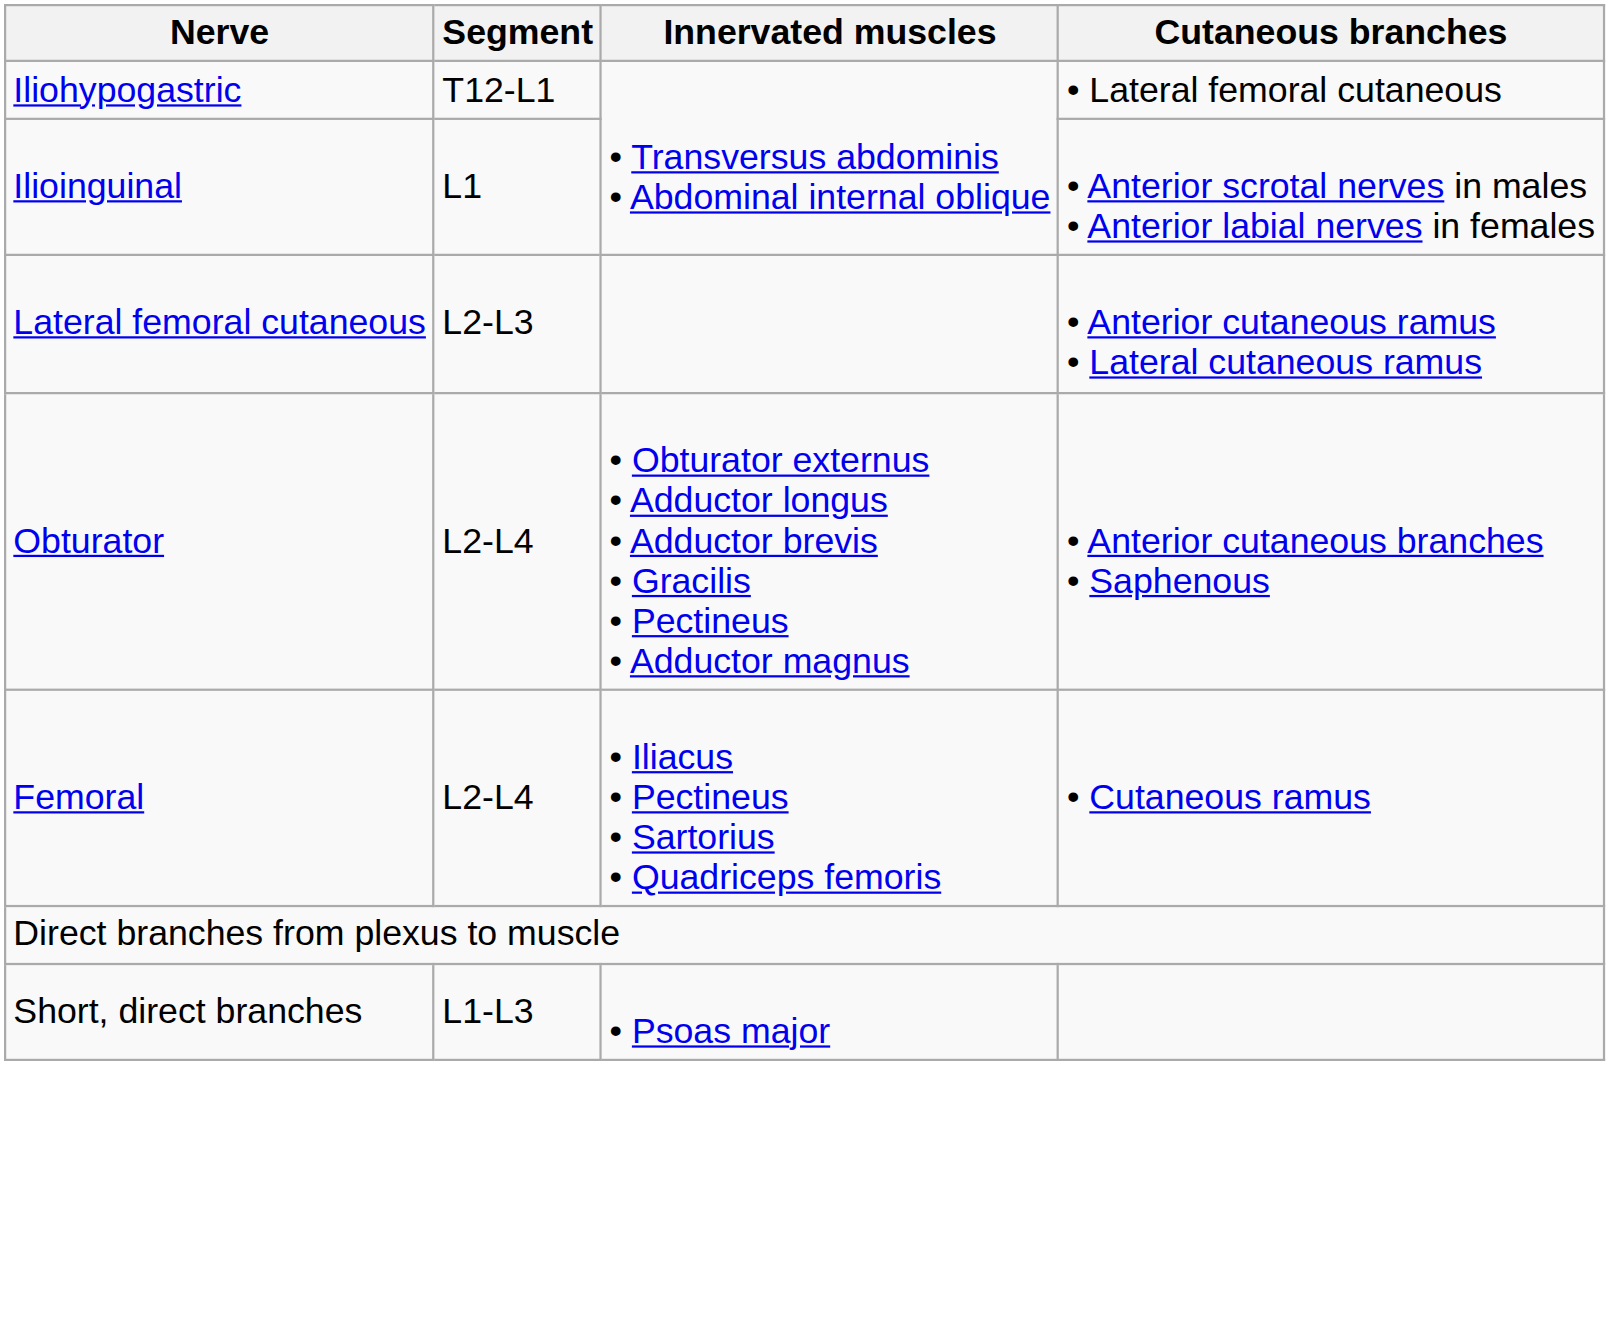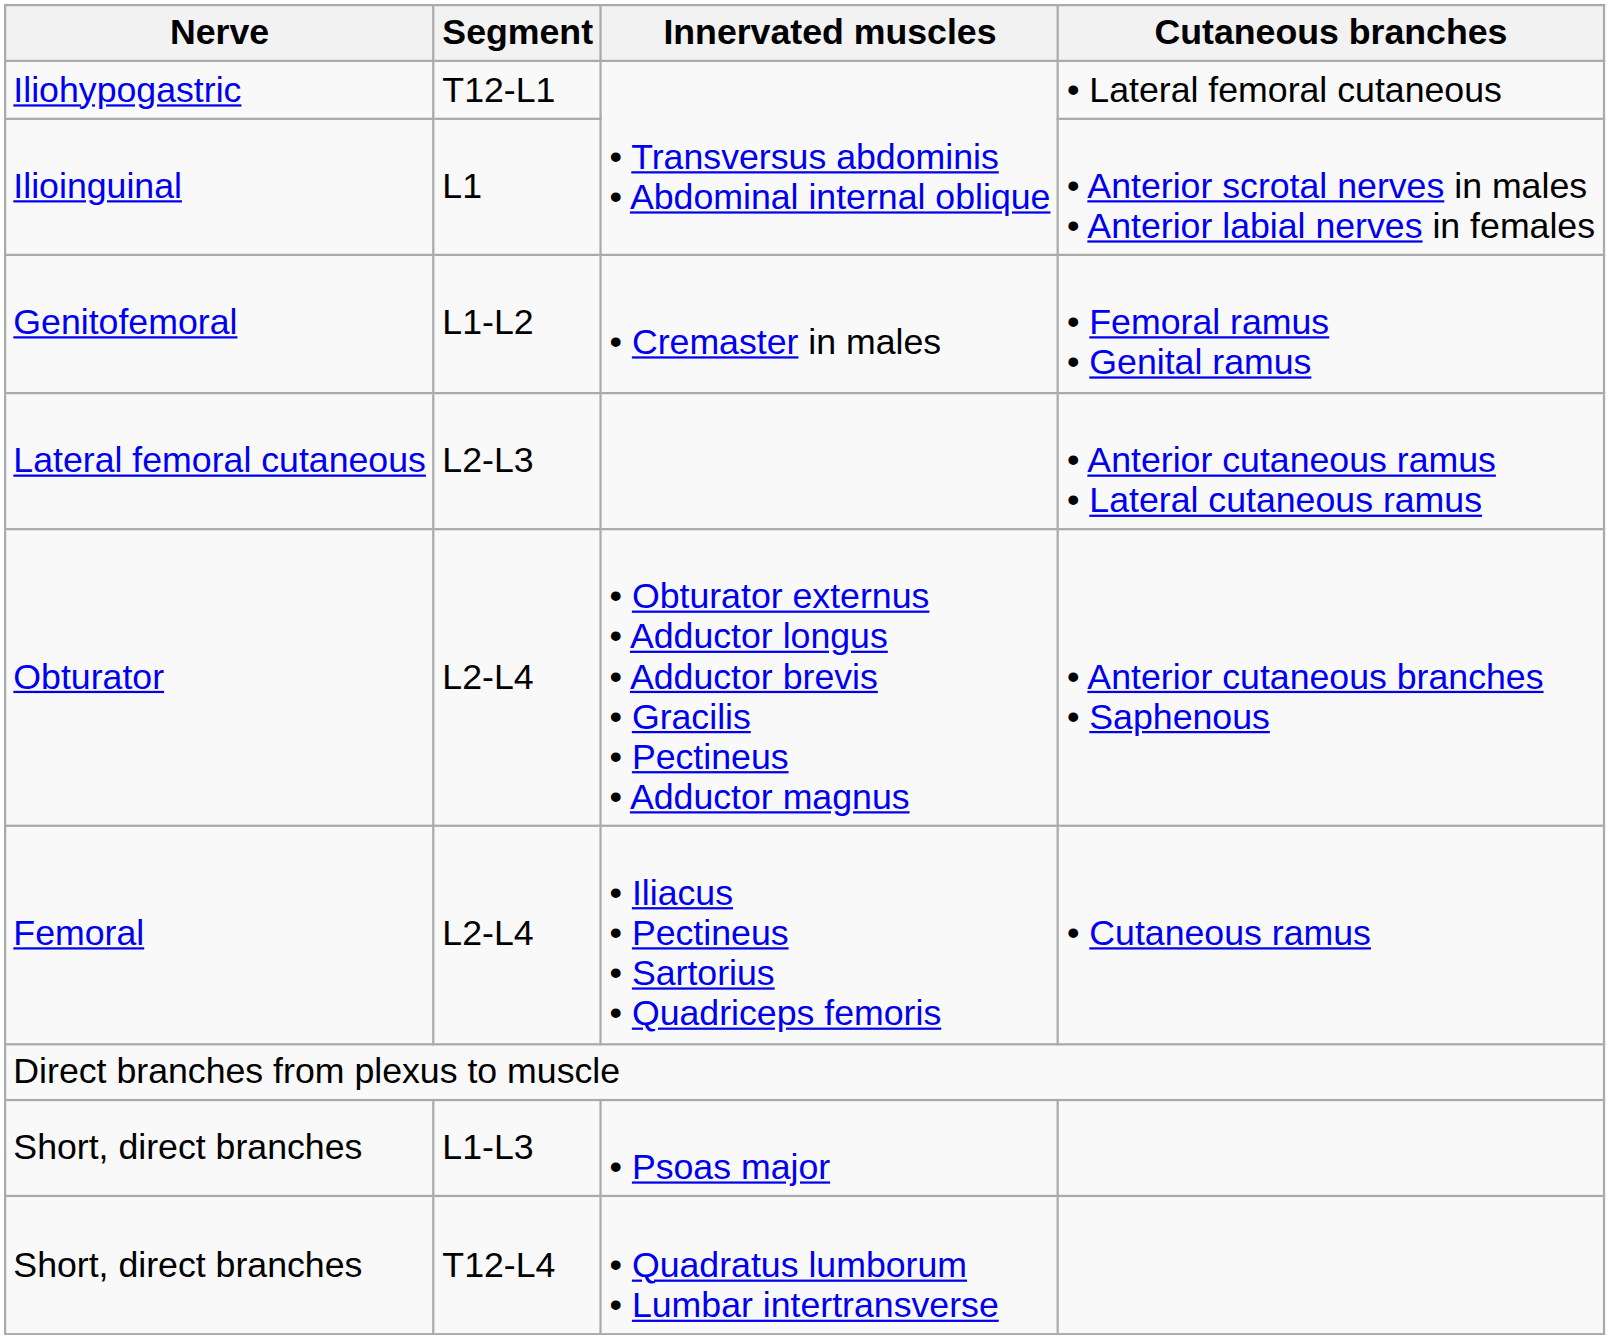+ row: Genitofemoral | L1-L2 | • Cremaster in males | • Femoral ramus • Genital ramus
+ row: Short, direct branches | T12-L4 | • Quadratus lumborum • Lumbar intertransverse
